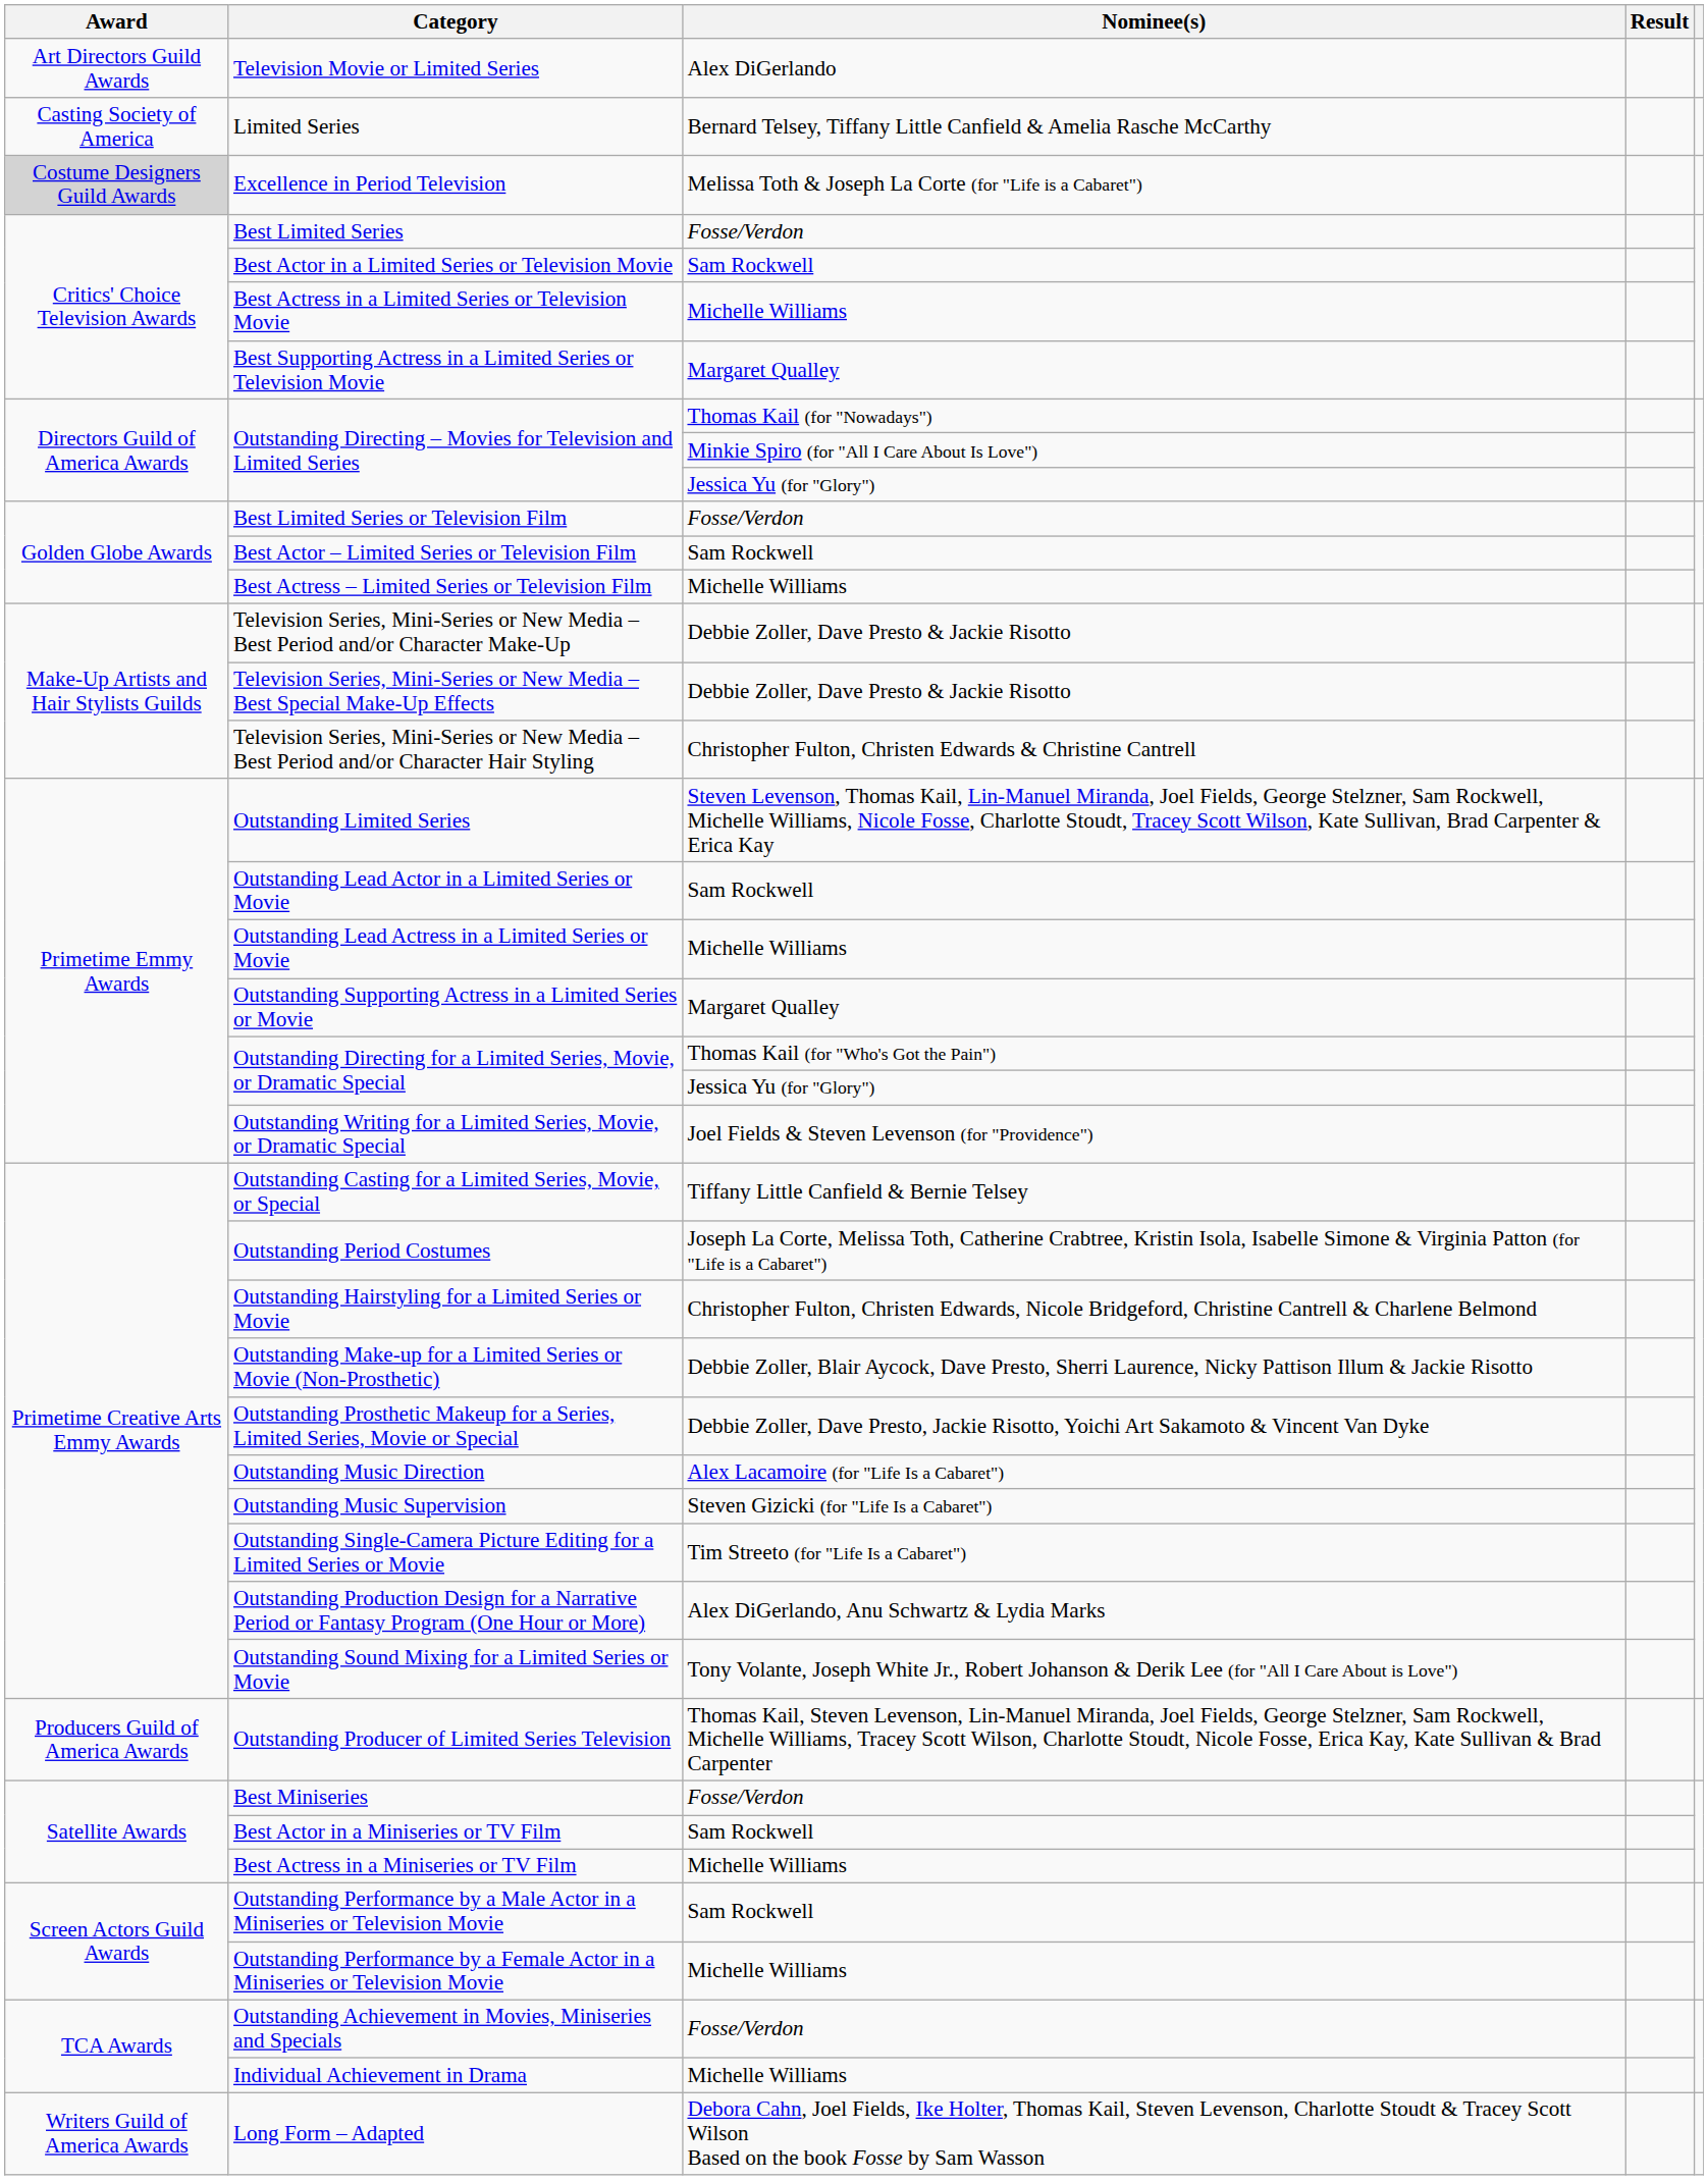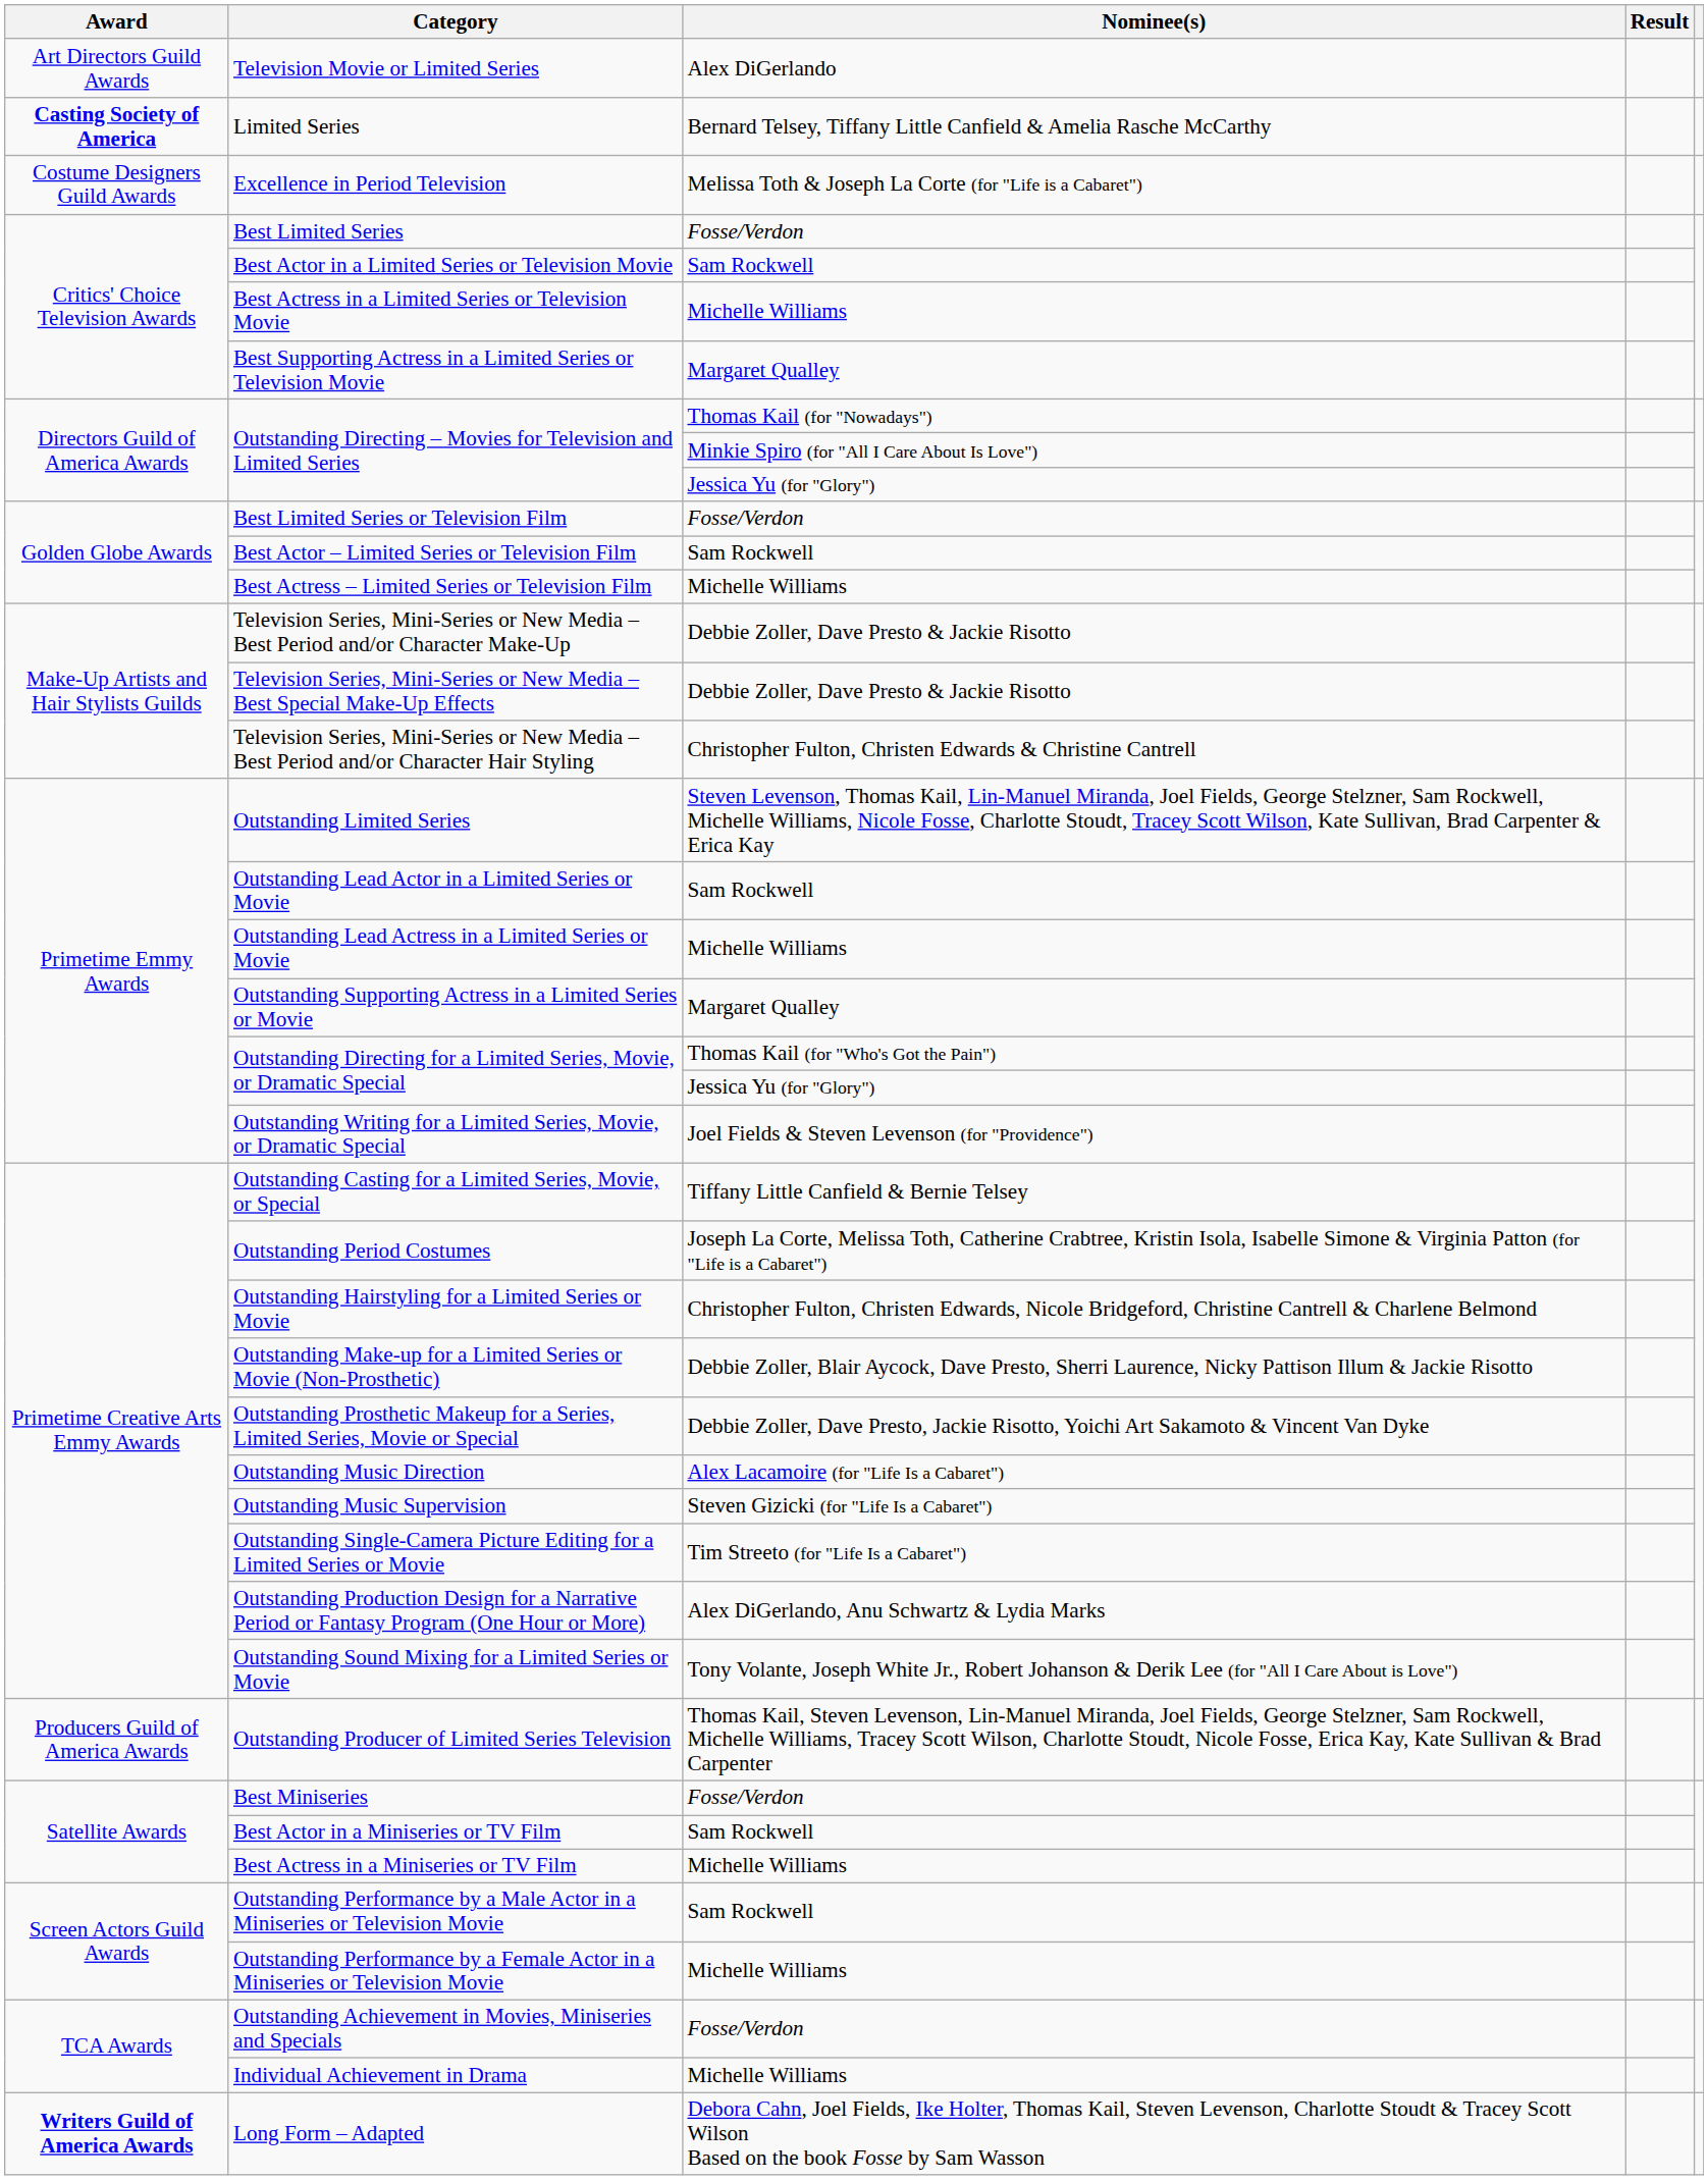Limited Series | Award: normal -> bold
Excellence in Period Television | Award: lightgrey background -> no background
Long Form – Adapted | Award: normal -> bold
